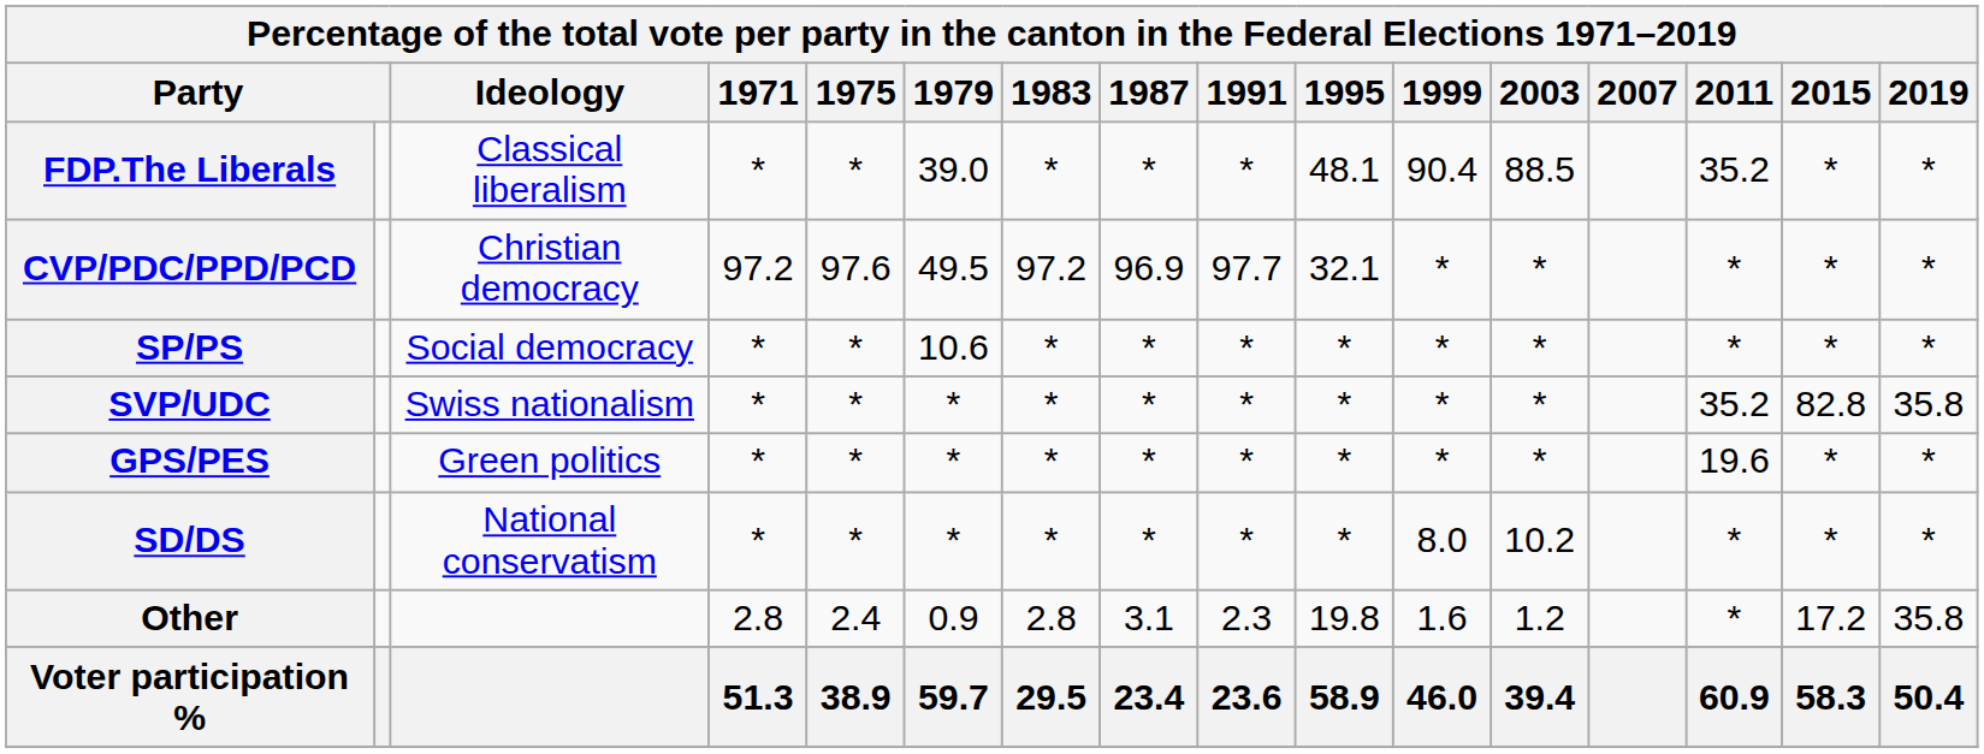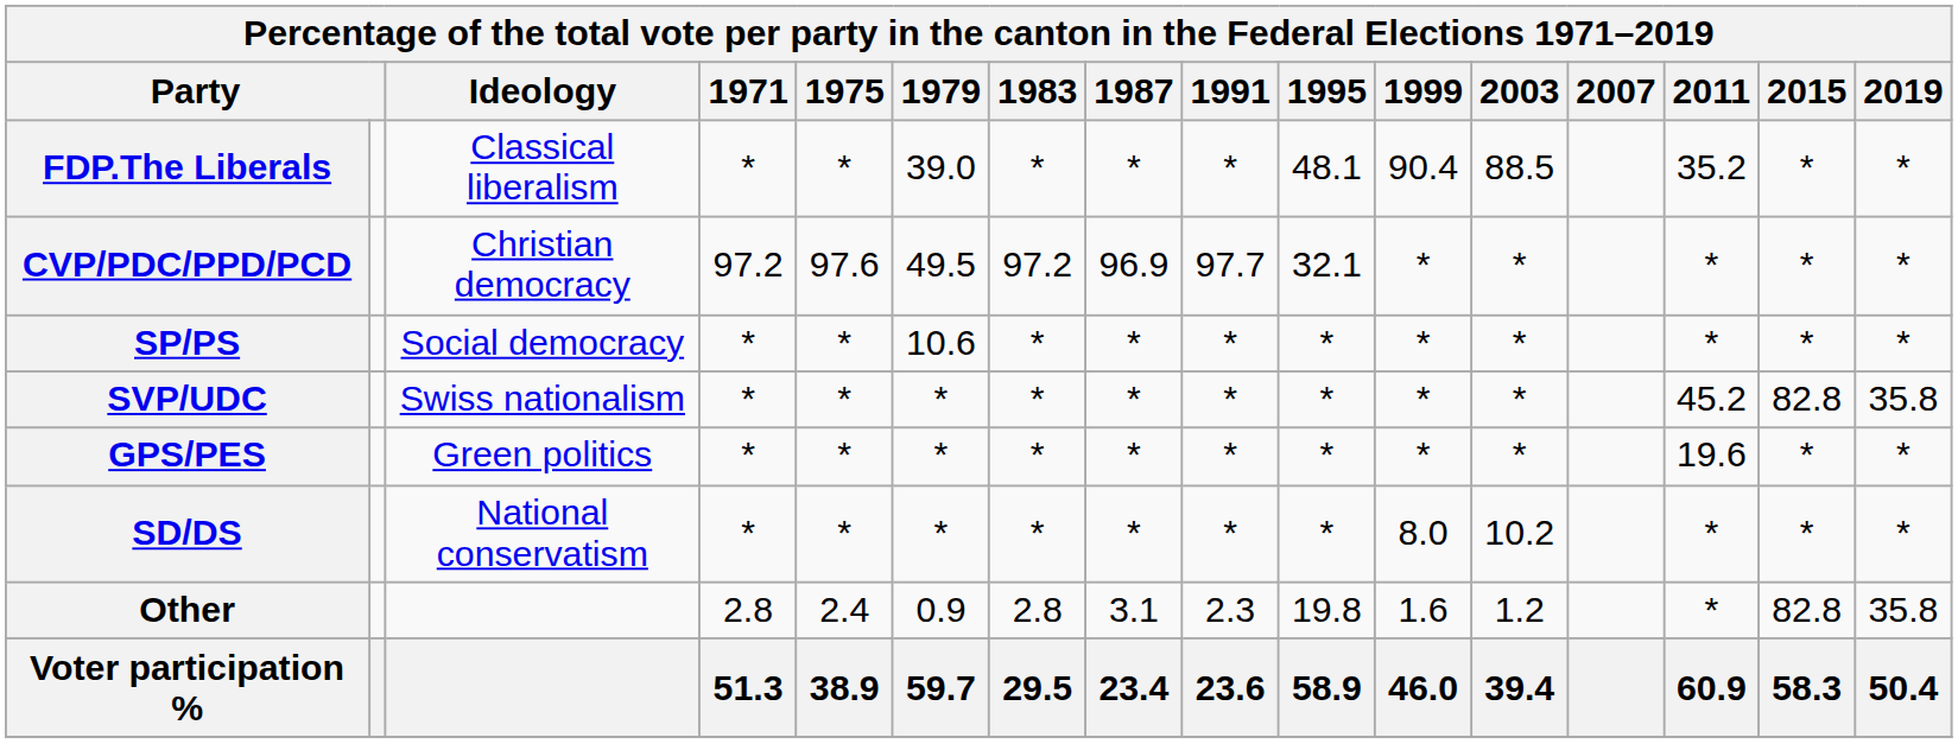SVP/UDC | 2011: 35.2 -> 45.2
Other | 2015: 17.2 -> 82.8
